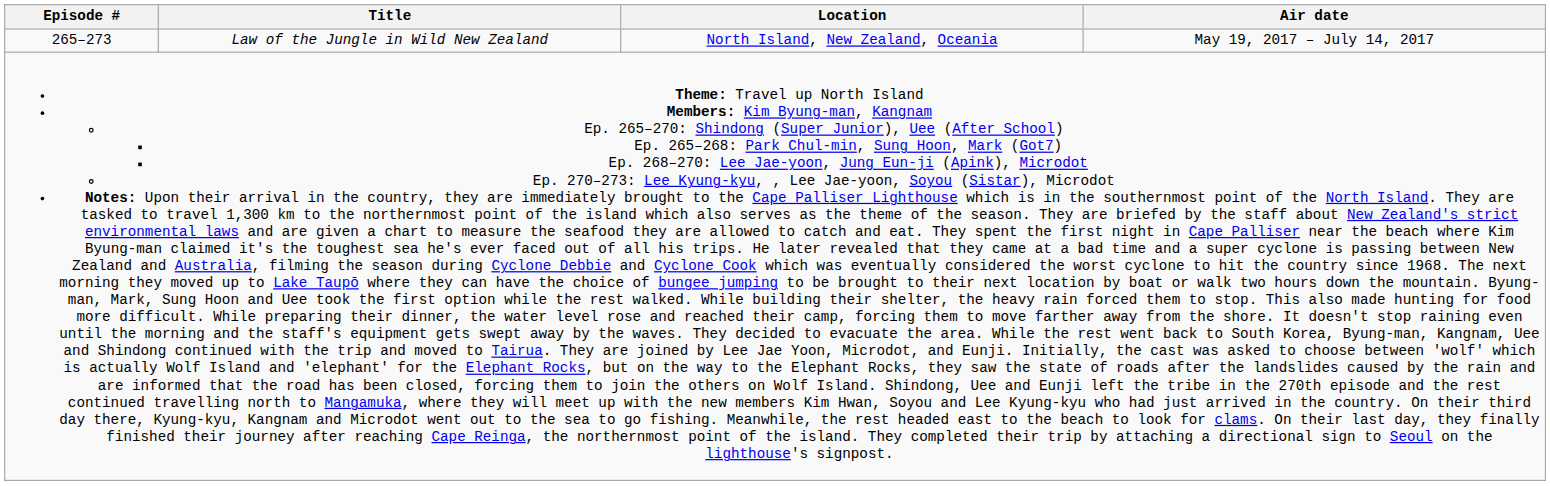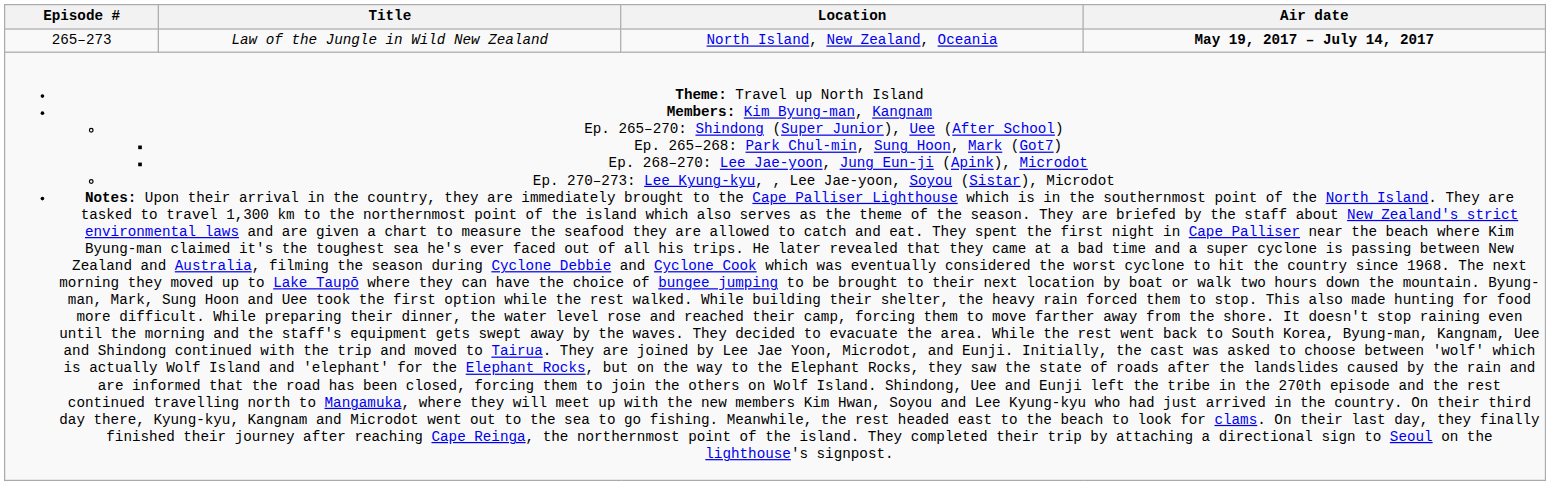265–273 | Air date: normal -> bold
